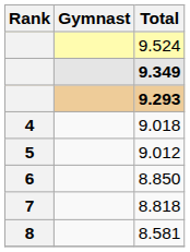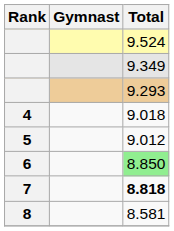9.349 | Total: bold -> normal
9.293 | Total: bold -> normal
8.850 | Total: no background -> lightgreen background
8.818 | Total: normal -> bold
